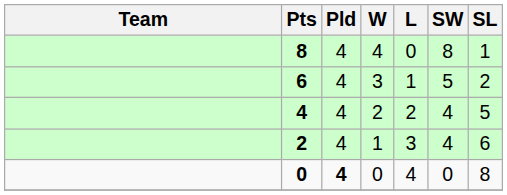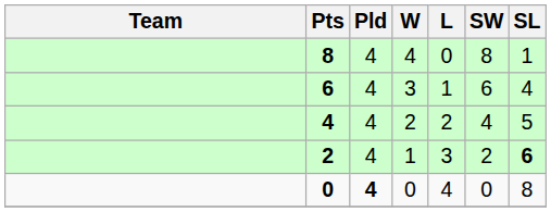row 3 | SW: 5 -> 6
row 3 | SL: 2 -> 4
row 5 | SW: 4 -> 2
row 5 | SL: normal -> bold
